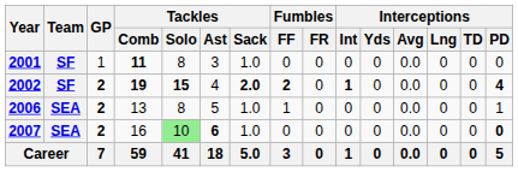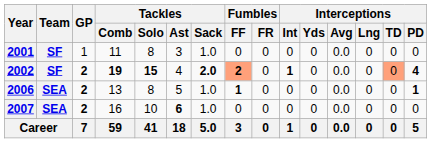2001 | Tackles / Comb: bold -> normal
2002 | Fumbles / FF: no background -> lightsalmon background
2002 | Interceptions / TD: no background -> lightsalmon background
2006 | Fumbles / FF: normal -> bold
2006 | Interceptions / PD: normal -> bold
2007 | Tackles / Solo: lightgreen background -> no background
2007 | Interceptions / PD: bold -> normal
